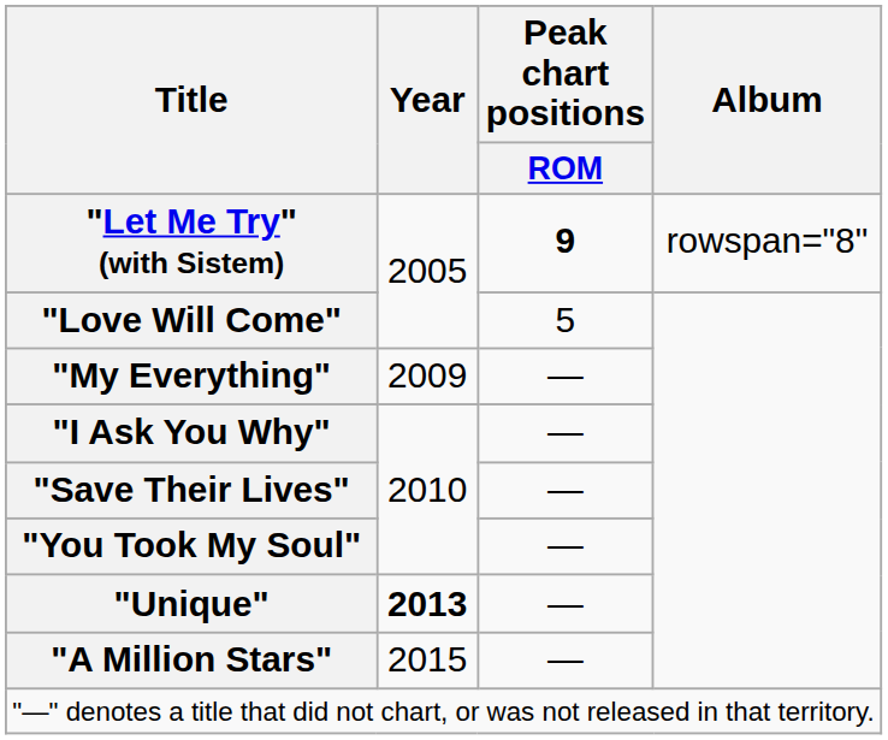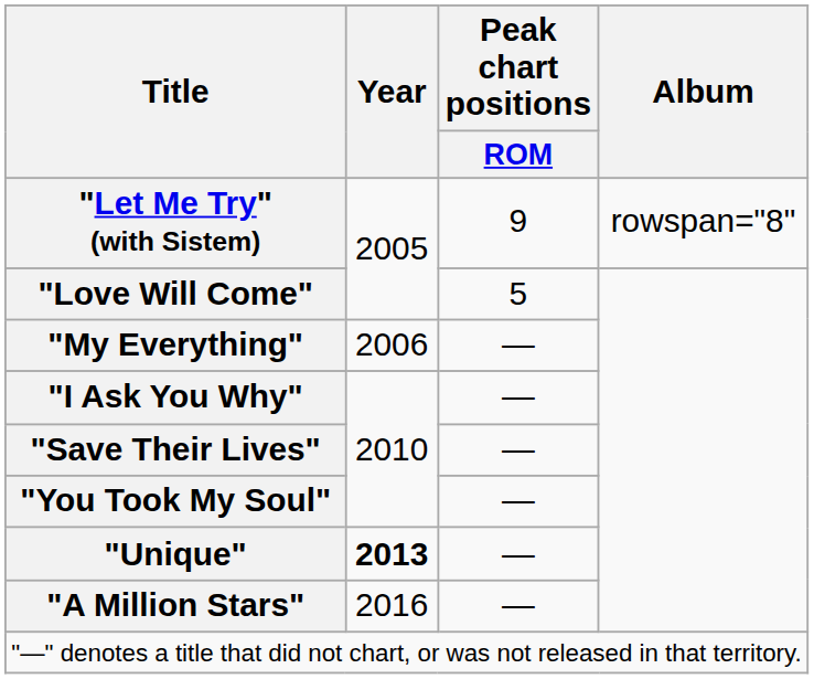"Let Me Try" (with Sistem) | Peak chart positions / ROM: bold -> normal
"My Everything" | Year: 2009 -> 2006
"A Million Stars" | Year: 2015 -> 2016
